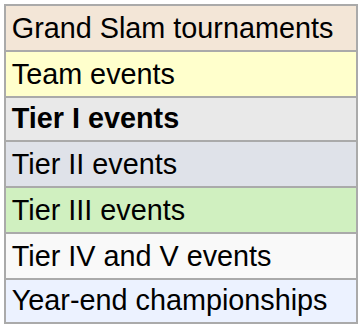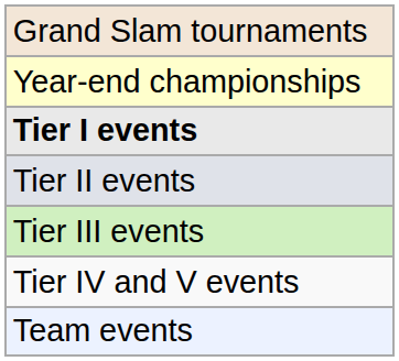row 2 | column 1: Team events -> Year-end championships
row 7 | column 1: Year-end championships -> Team events
